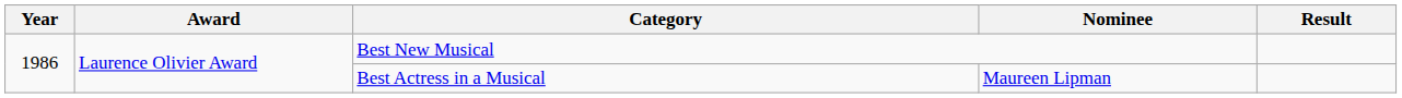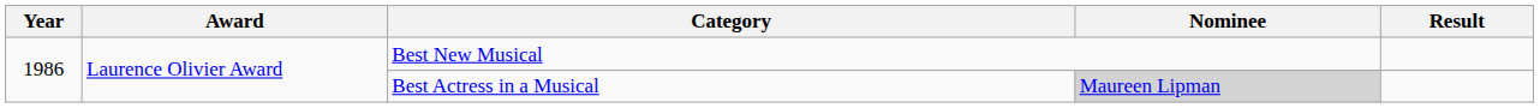Best Actress in a Musical | Nominee: no background -> lightgrey background
